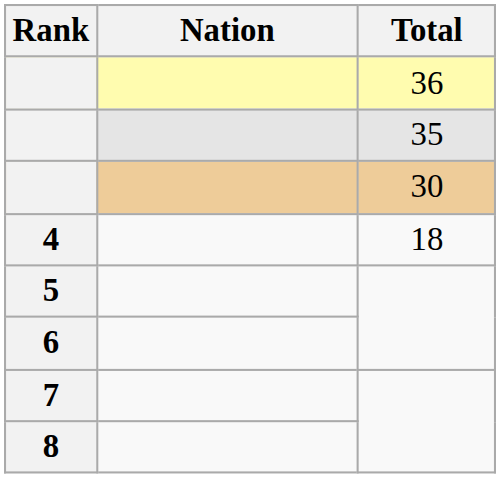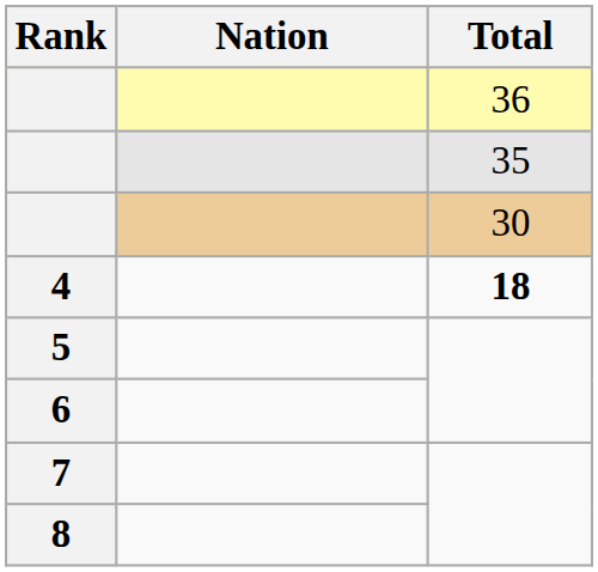4 | Total: normal -> bold
